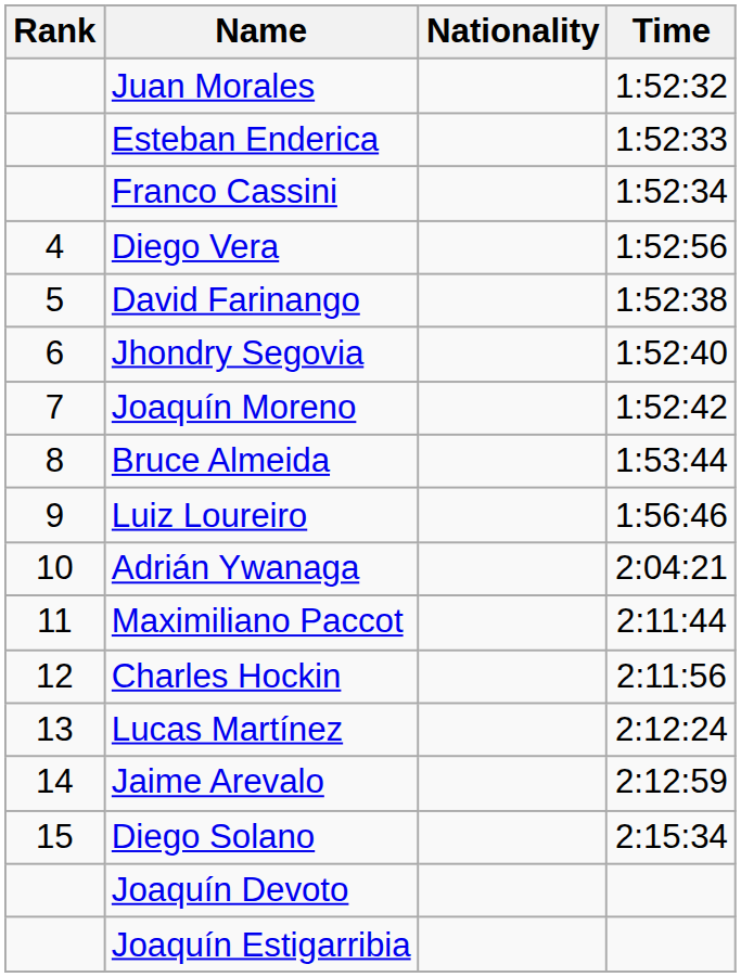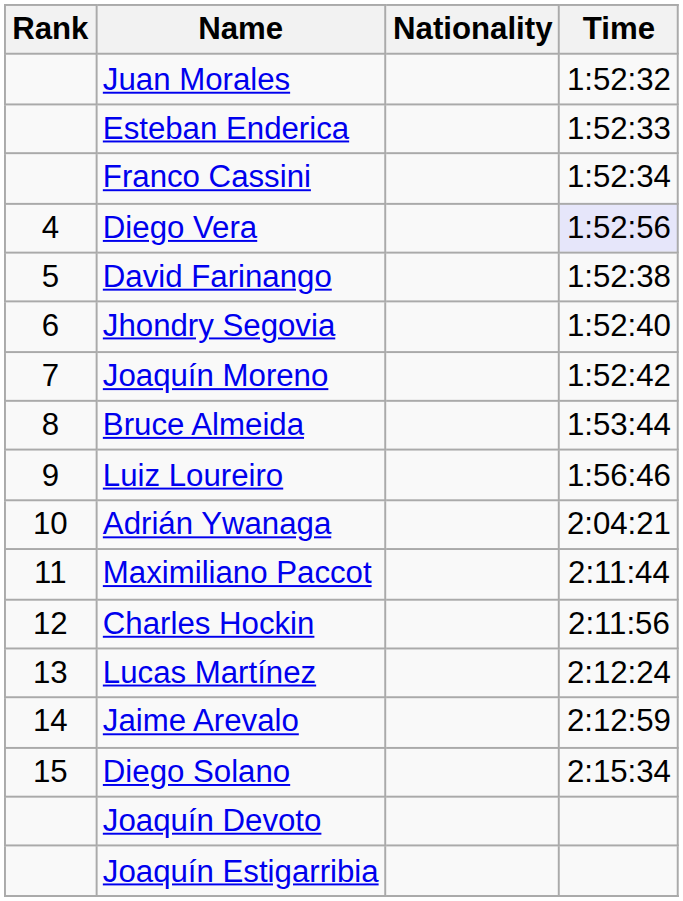Diego Vera | Time: no background -> lavender background
